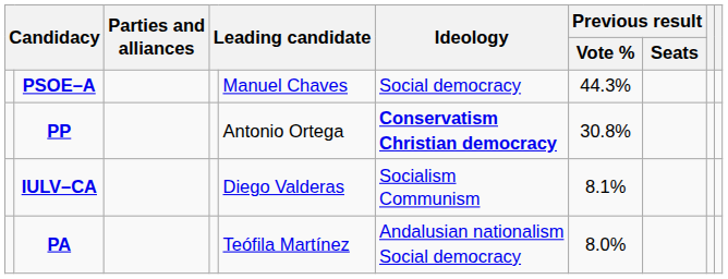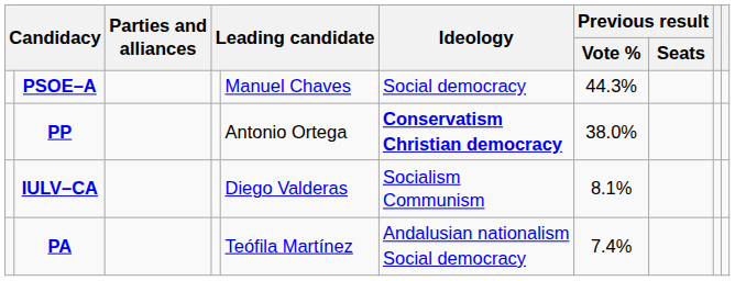PP | Previous result / Vote %: 30.8% -> 38.0%
PA | Previous result / Vote %: 8.0% -> 7.4%
